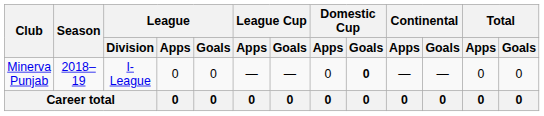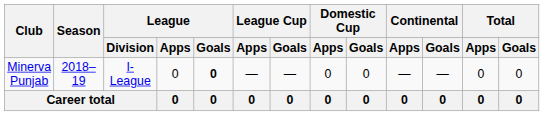Minerva Punjab | League / Goals: normal -> bold
Minerva Punjab | Domestic Cup / Goals: bold -> normal
